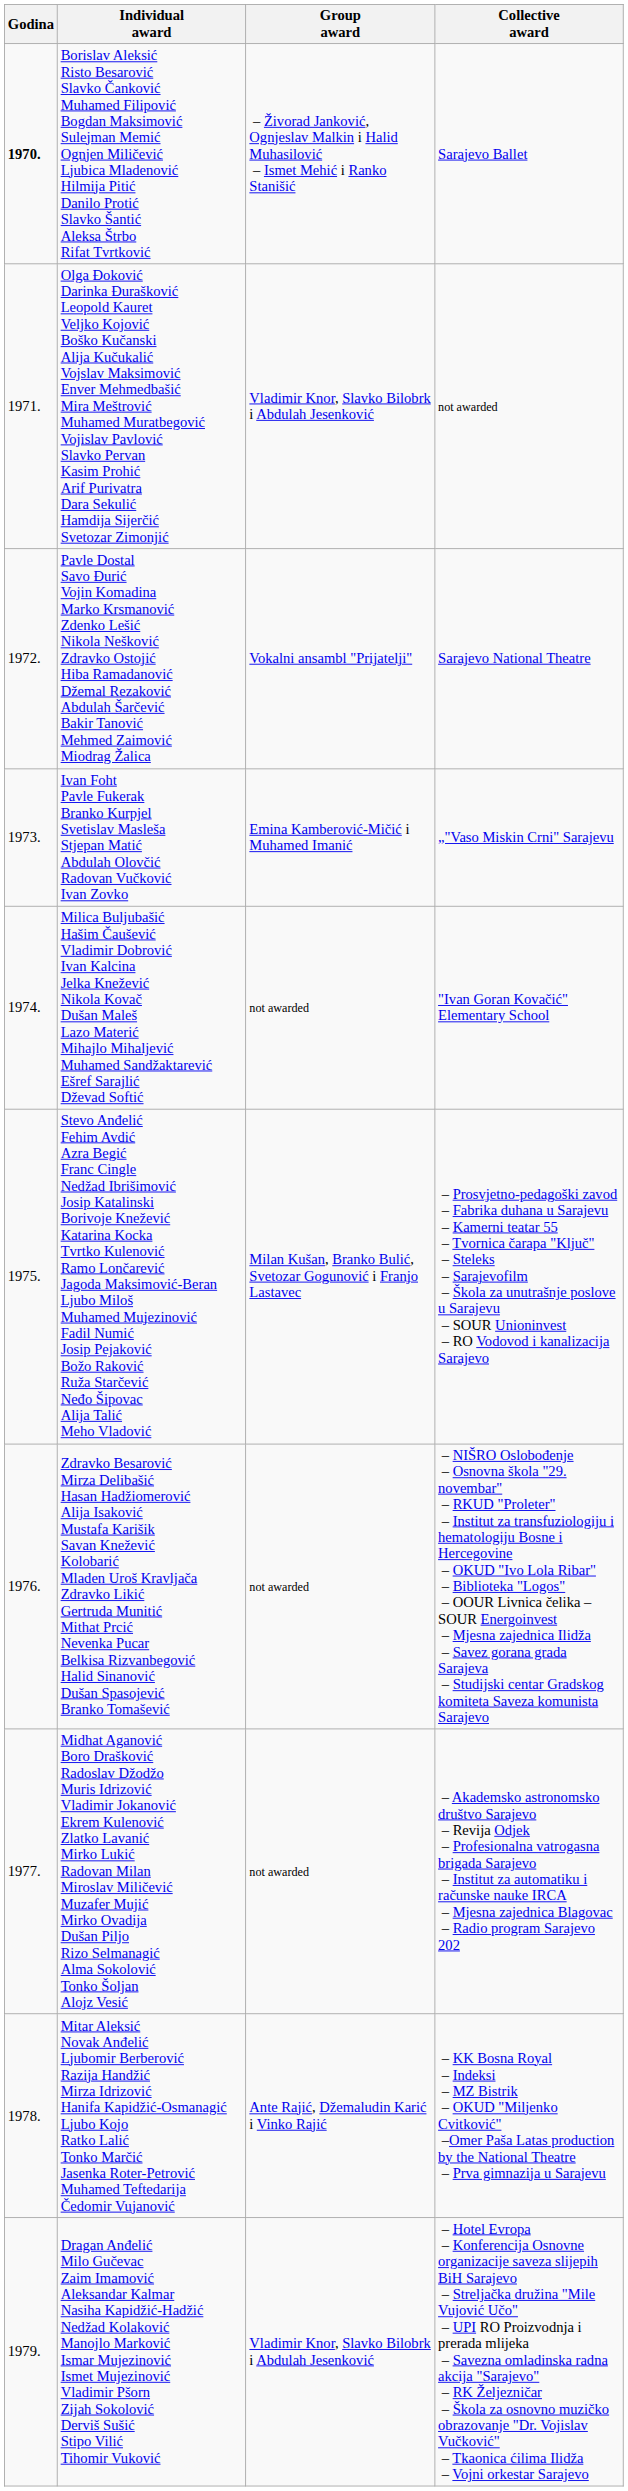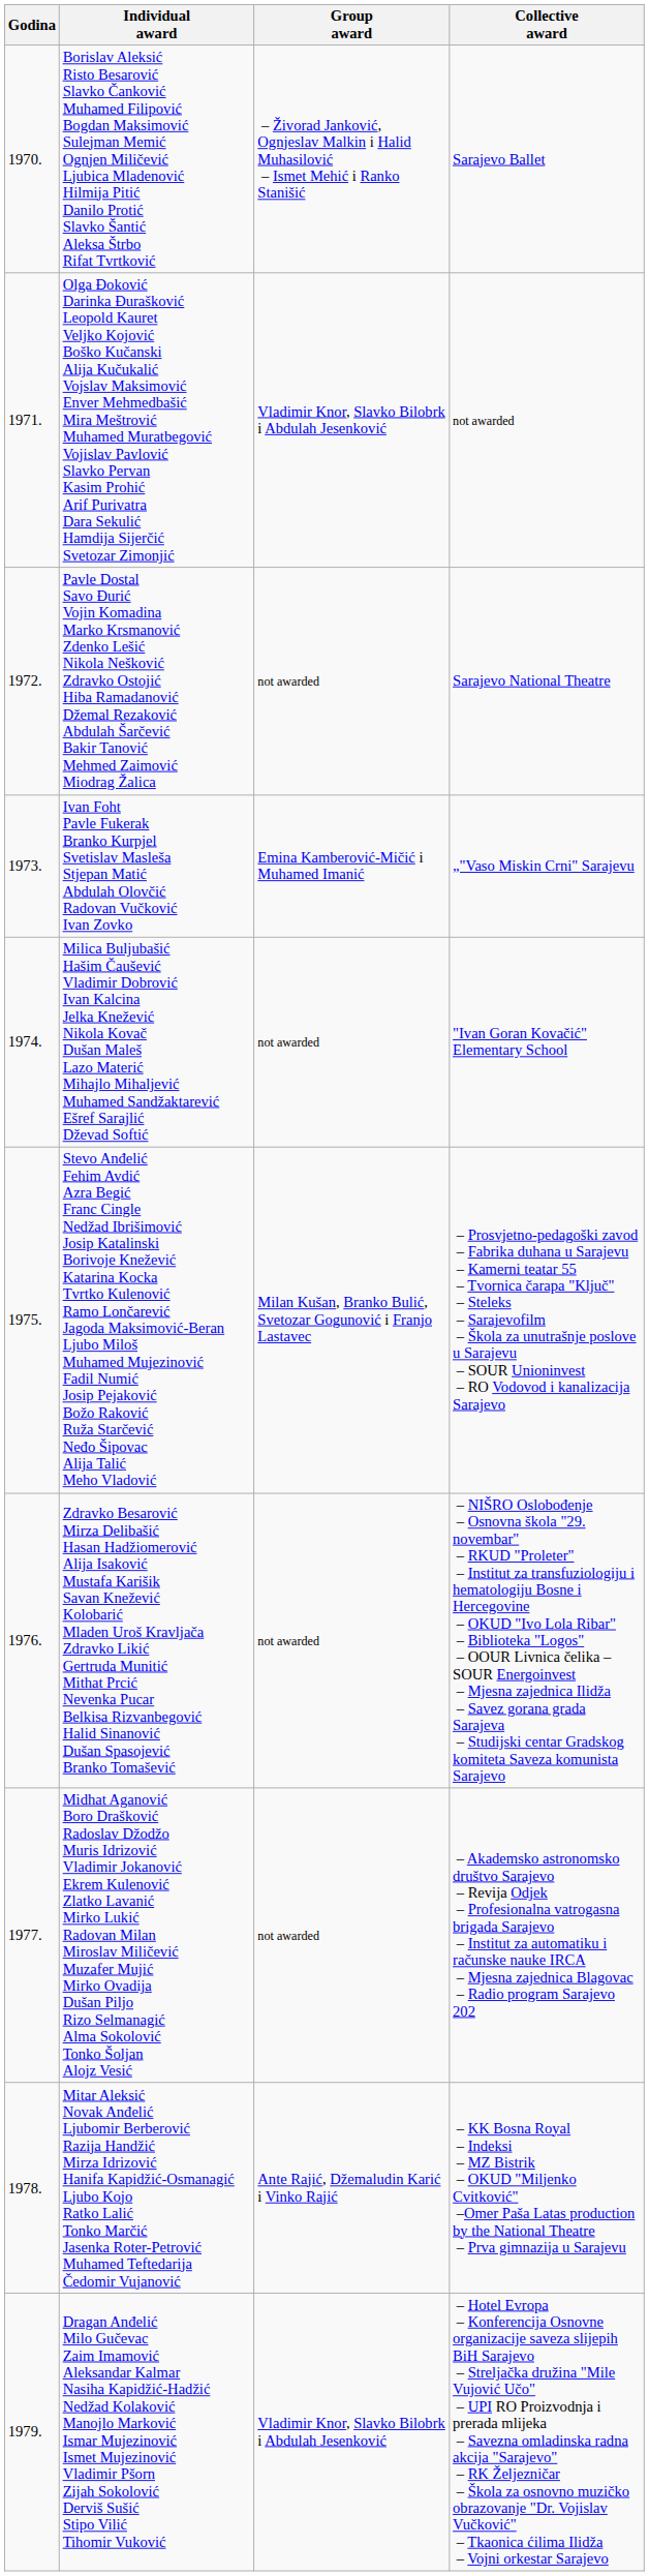row 2 | Godina: bold -> normal
row 4 | Group award: Vokalni ansambl "Prijatelji" -> not awarded
